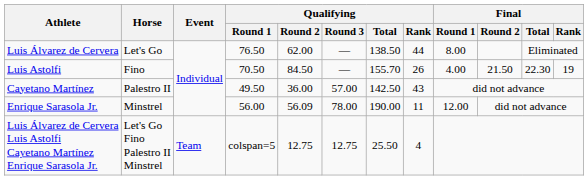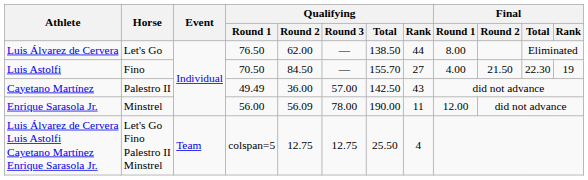Luis Astolfi | Qualifying / Rank: 26 -> 27
Cayetano Martínez | Qualifying / Round 1: 49.50 -> 49.49
